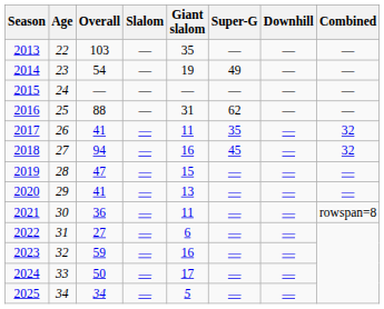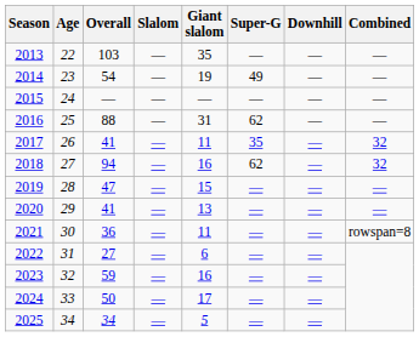2018 | Super-G: 45 -> 62
